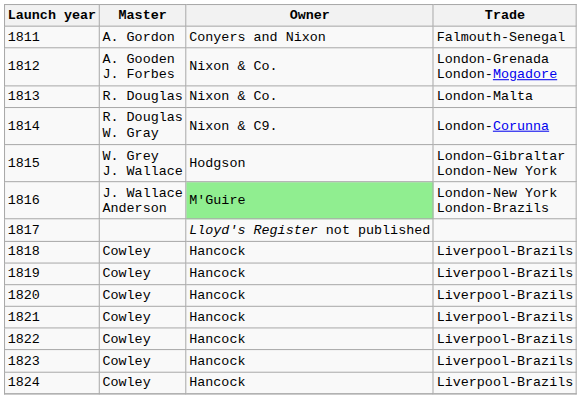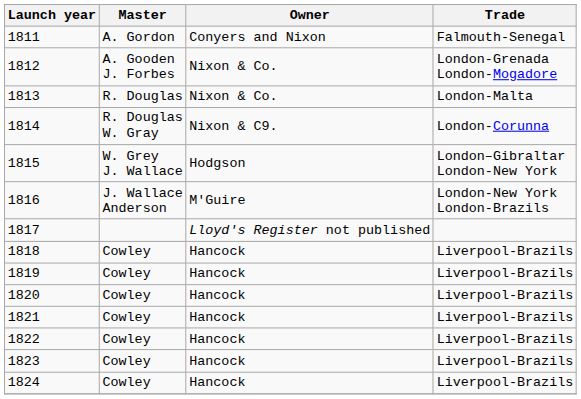1816 | Owner: lightgreen background -> no background
